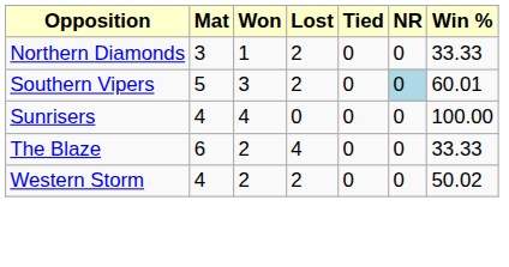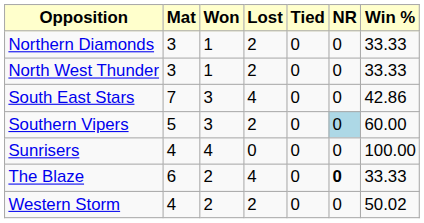+ row: North West Thunder | 3 | 1 | 2 | 0 | 0 | 33.33
+ row: South East Stars | 7 | 3 | 4 | 0 | 0 | 42.86
Southern Vipers | Win %: 60.01 -> 60.00
The Blaze | NR: normal -> bold
